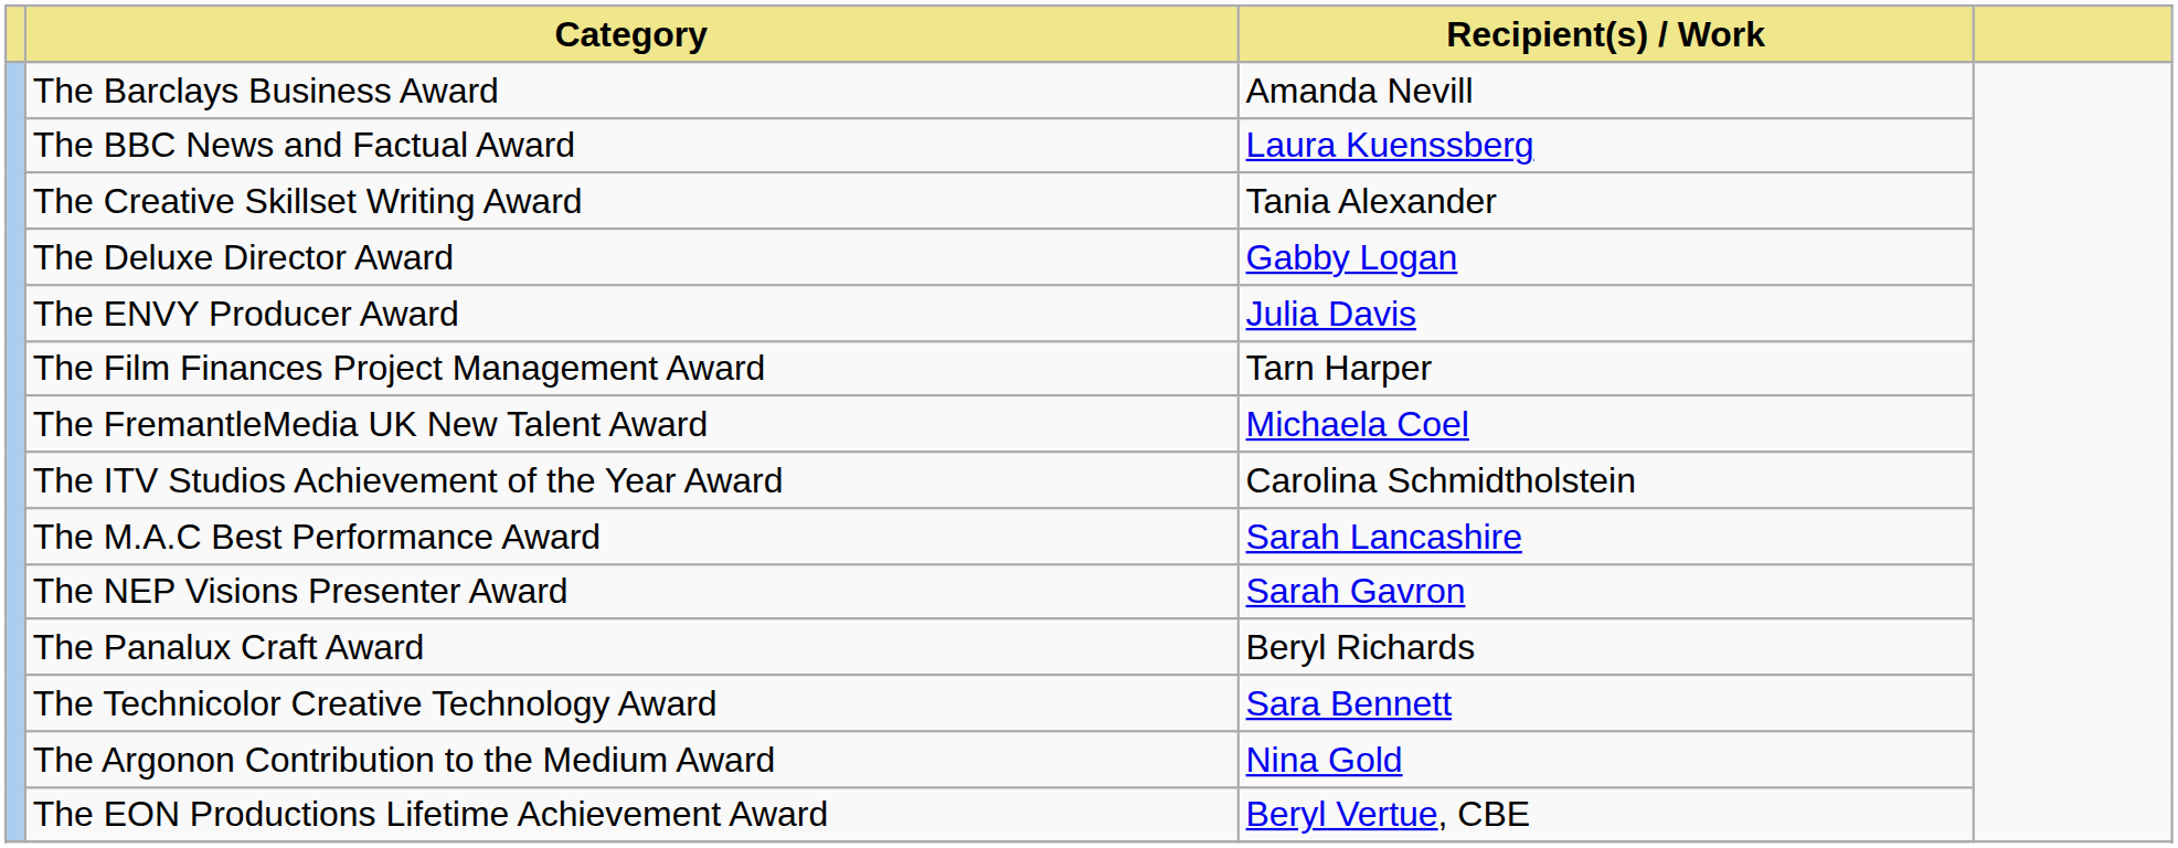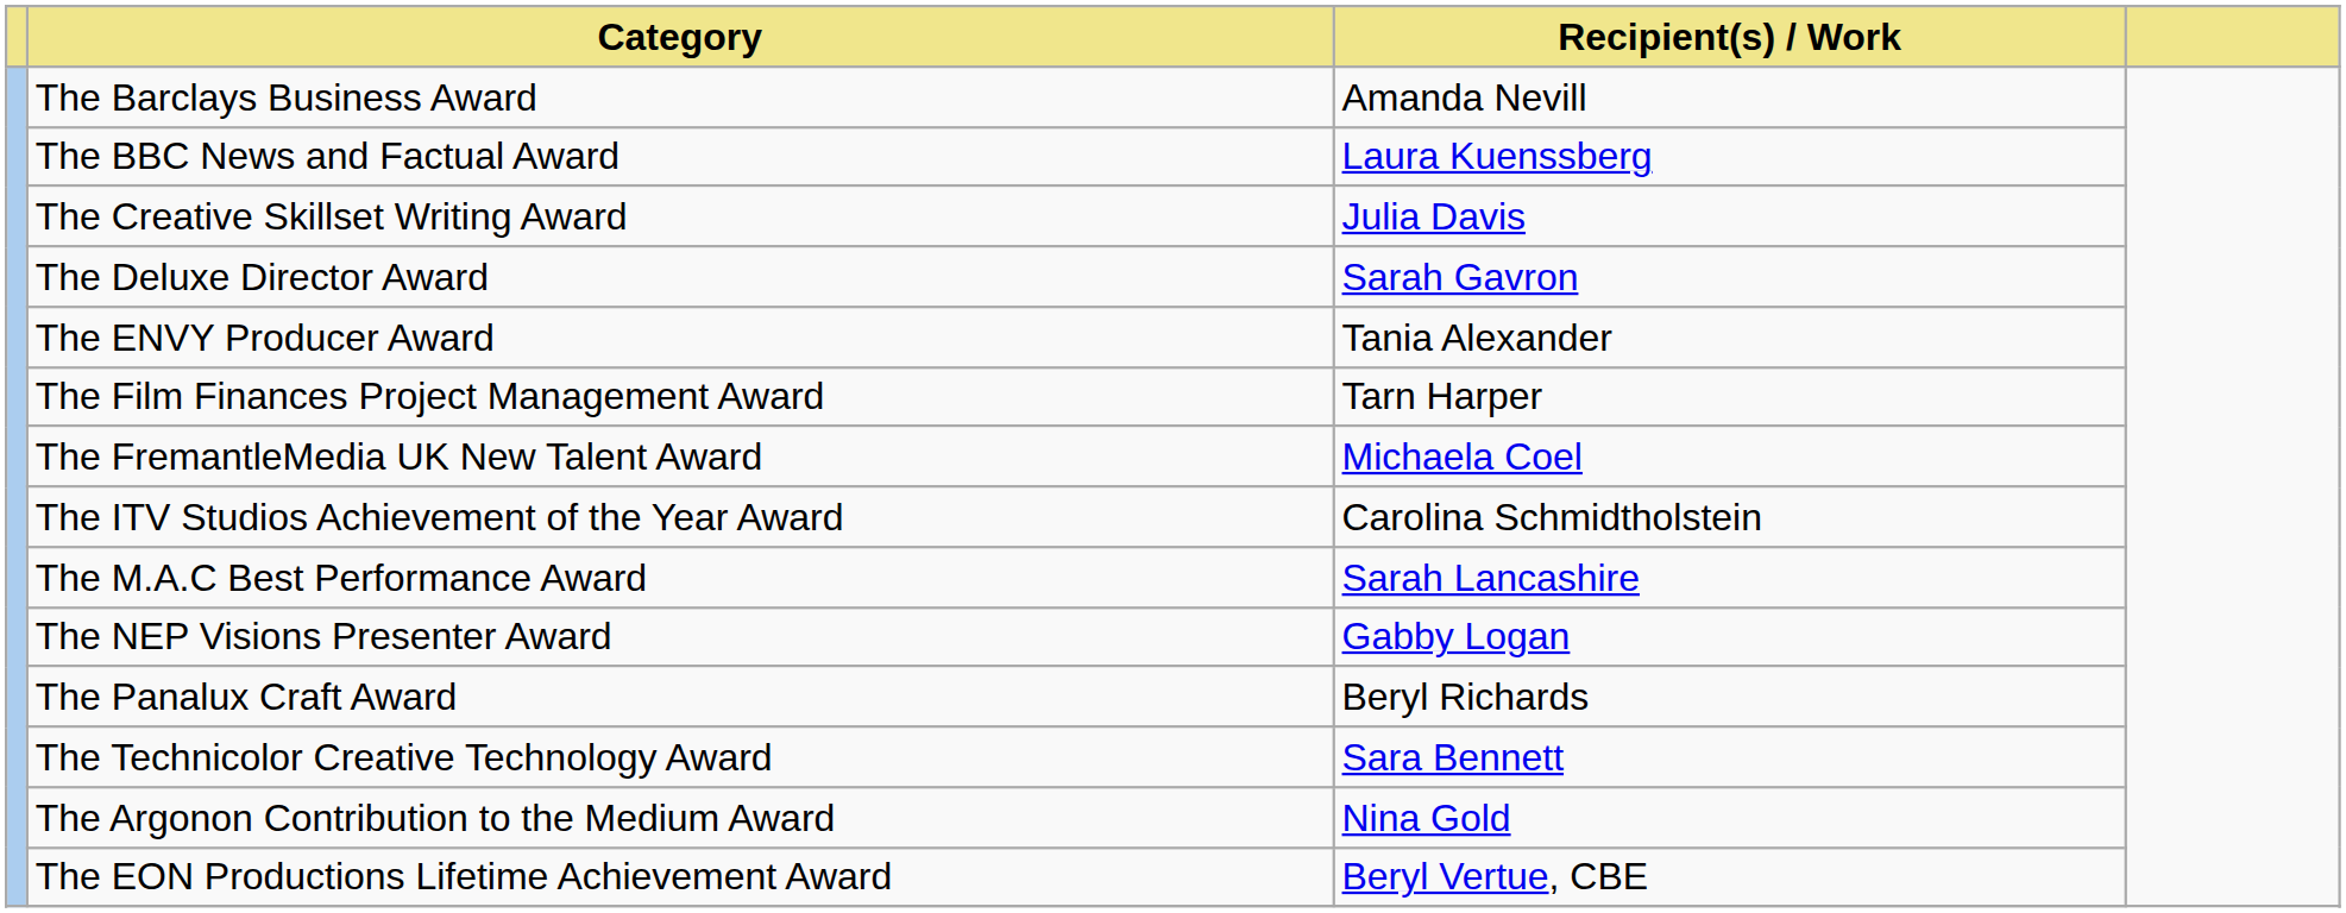The Creative Skillset Writing Award | Recipient(s) / Work: Tania Alexander -> Julia Davis
The Deluxe Director Award | Recipient(s) / Work: Gabby Logan -> Sarah Gavron
The ENVY Producer Award | Recipient(s) / Work: Julia Davis -> Tania Alexander
The NEP Visions Presenter Award | Recipient(s) / Work: Sarah Gavron -> Gabby Logan
